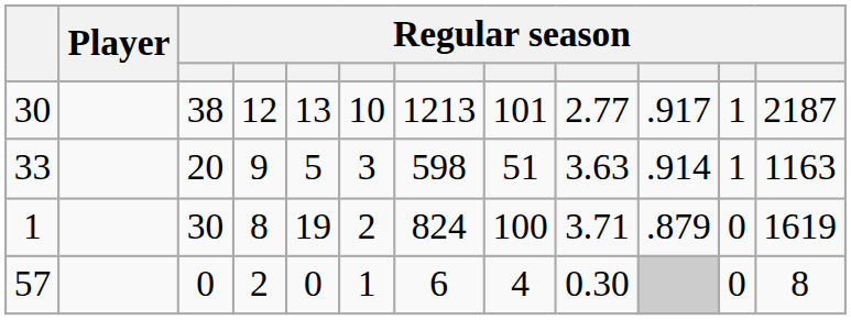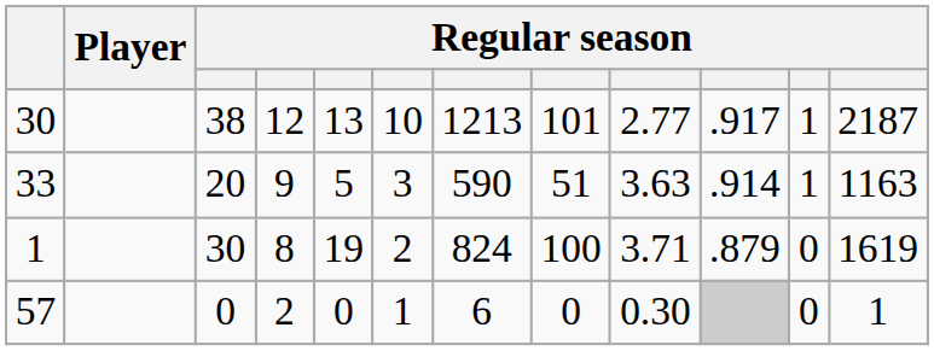33 | column 7: 598 -> 590
57 | column 8: 4 -> 0
57 | column 12: 8 -> 1
